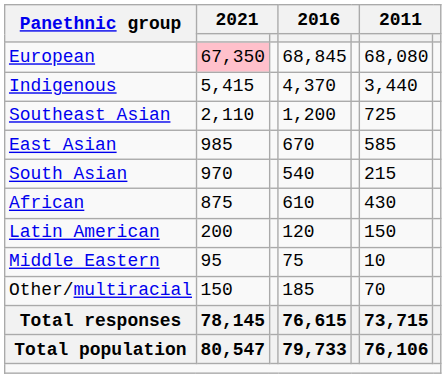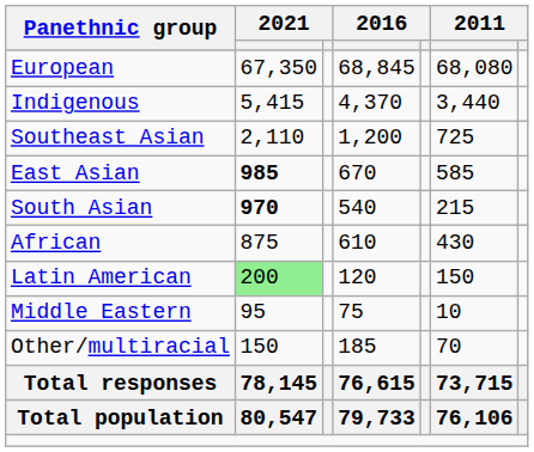European | column 2: pink background -> no background
East Asian | column 2: normal -> bold
South Asian | column 2: normal -> bold
Latin American | column 2: no background -> lightgreen background
